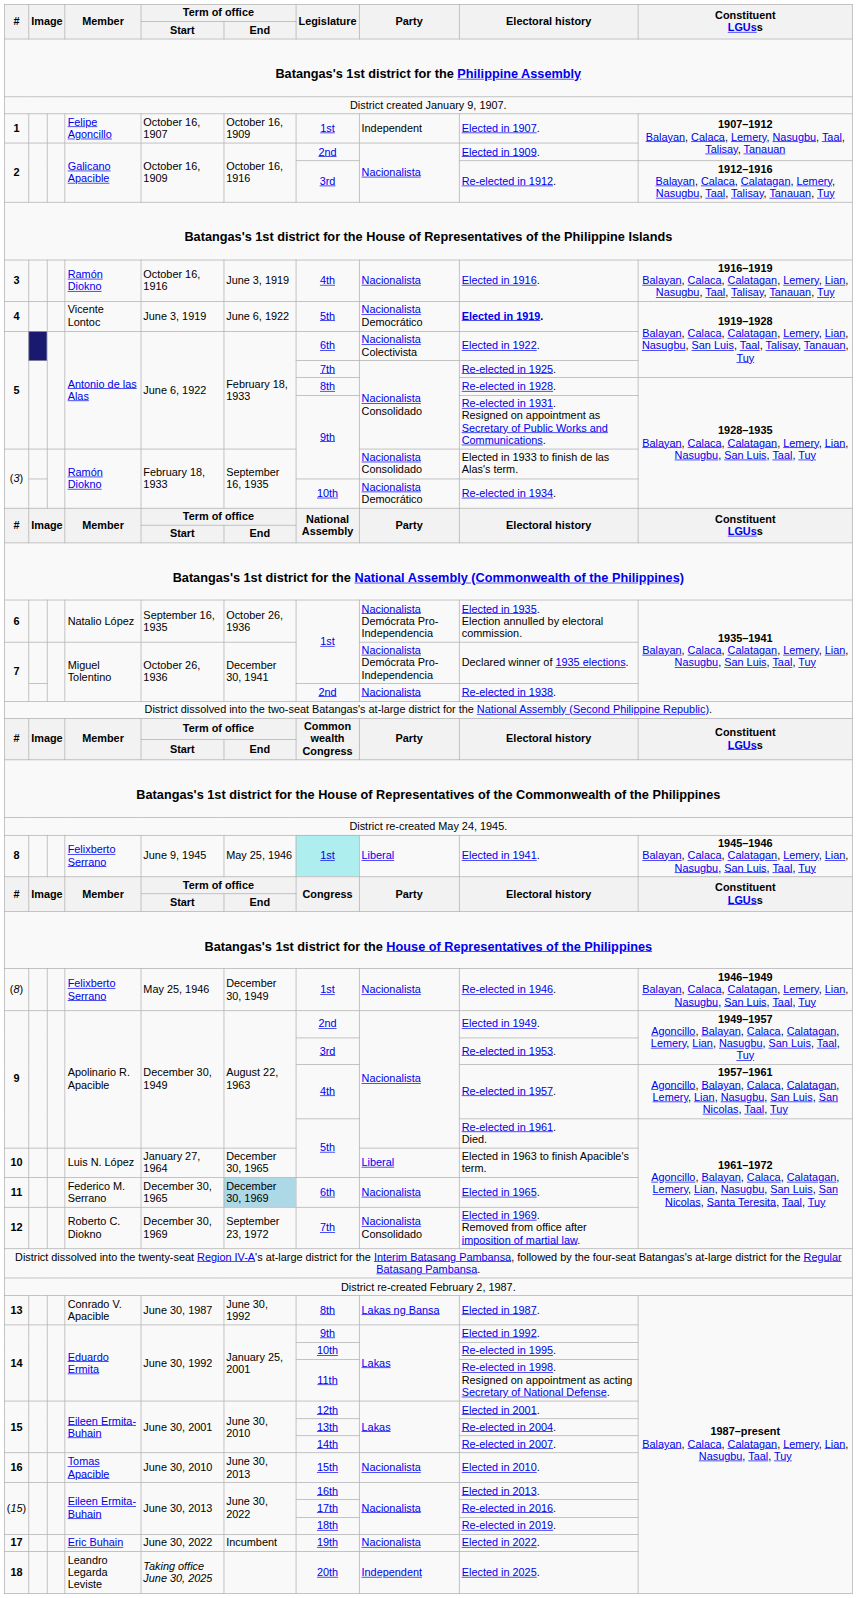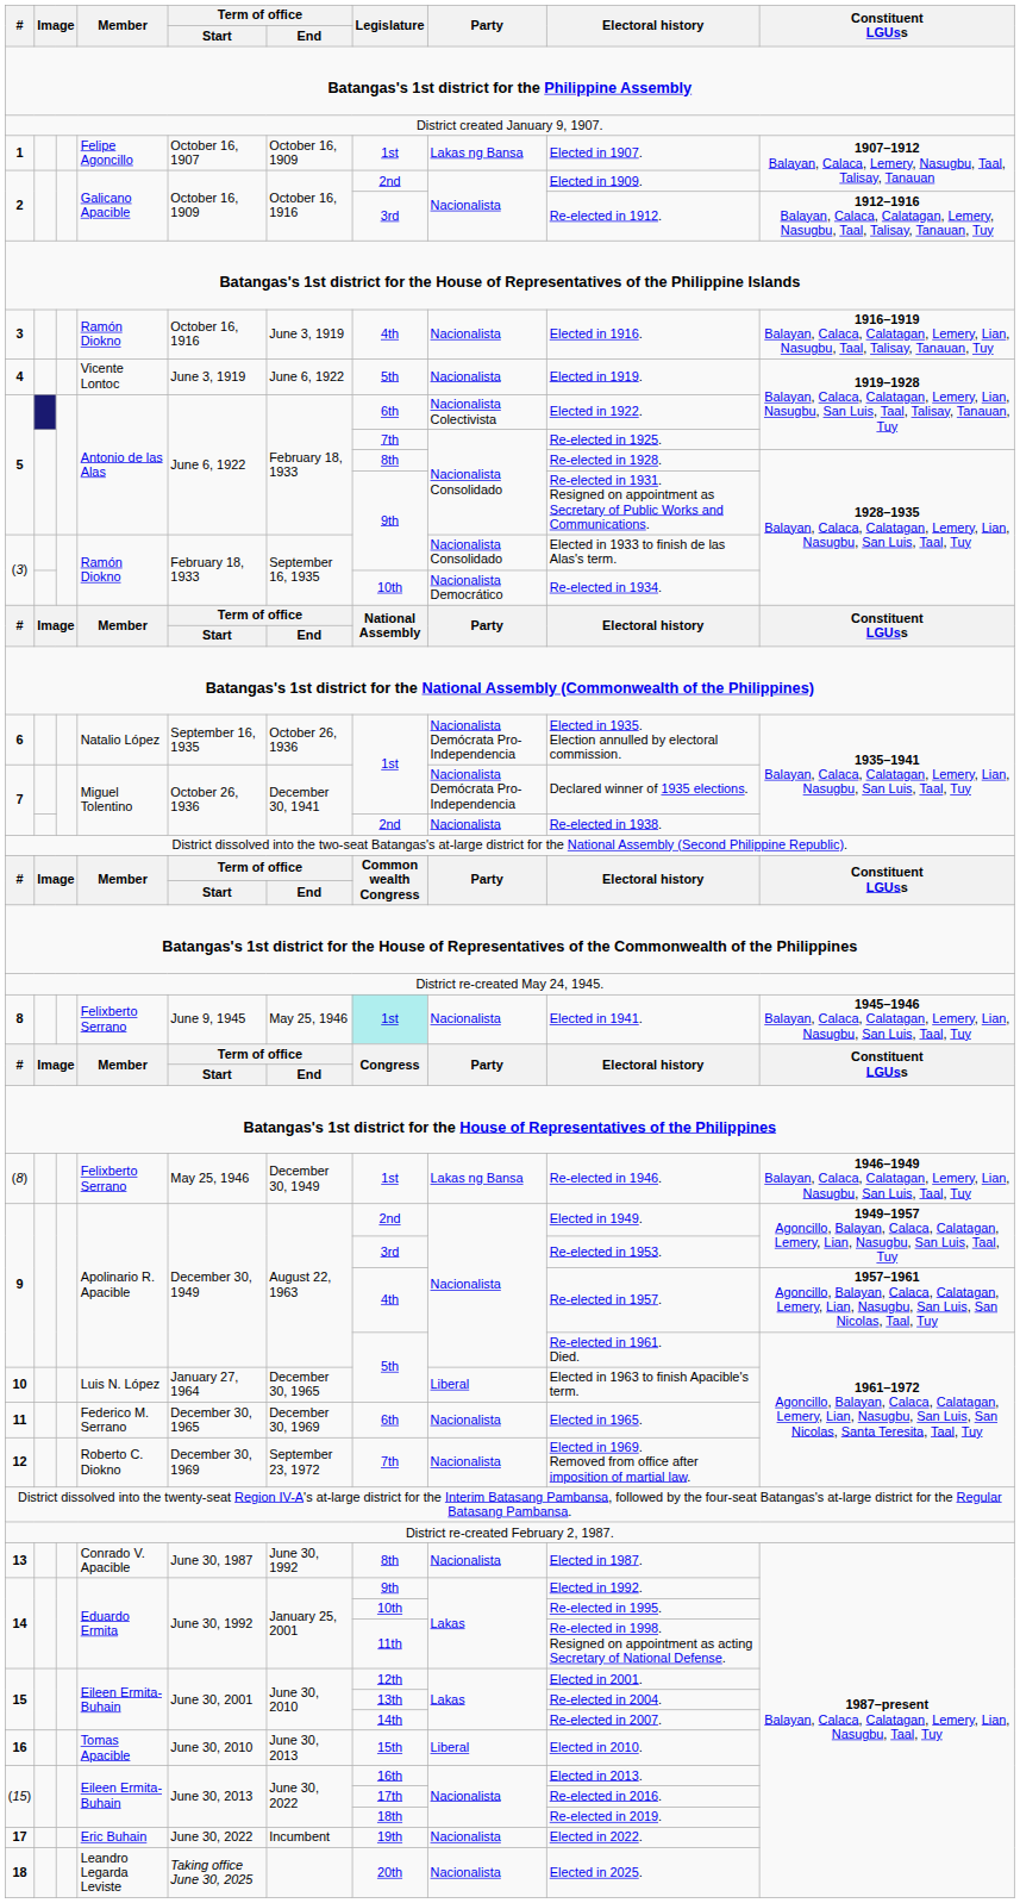1 | Party: Independent -> Lakas ng Bansa
4 | Party: Nacionalista Democrático -> Nacionalista
4 | Electoral history: bold -> normal
8 | Party: Liberal -> Nacionalista
(8) | Party: Nacionalista -> Lakas ng Bansa
11 | Term of office / End: lightblue background -> no background
12 | Party: Nacionalista Consolidado -> Nacionalista
13 | Party: Lakas ng Bansa -> Nacionalista
16 | Party: Nacionalista -> Liberal
18 | Party: Independent -> Nacionalista
